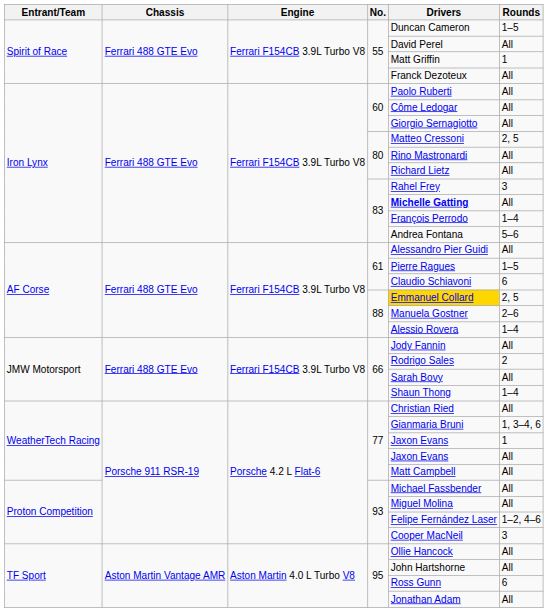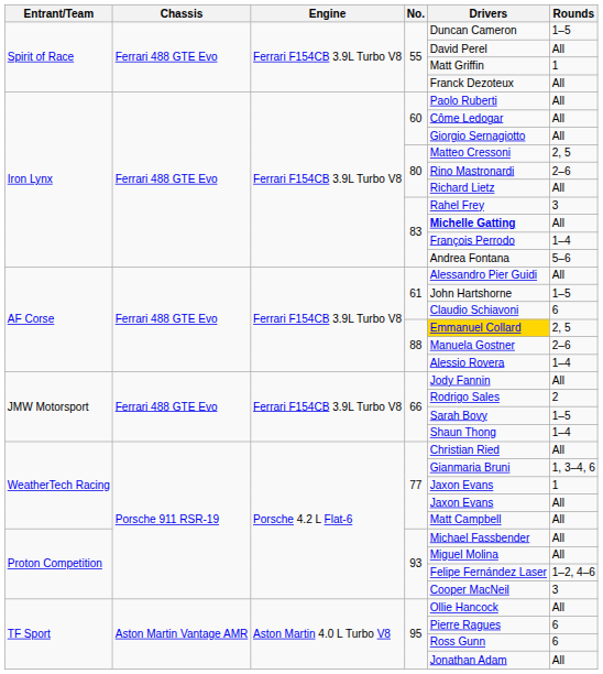row 10 | Rounds: All -> 2–6
row 17 | Drivers: Pierre Ragues -> John Hartshorne
row 24 | Rounds: All -> 1–5
row 36 | Drivers: John Hartshorne -> Pierre Ragues
row 36 | Rounds: All -> 6
